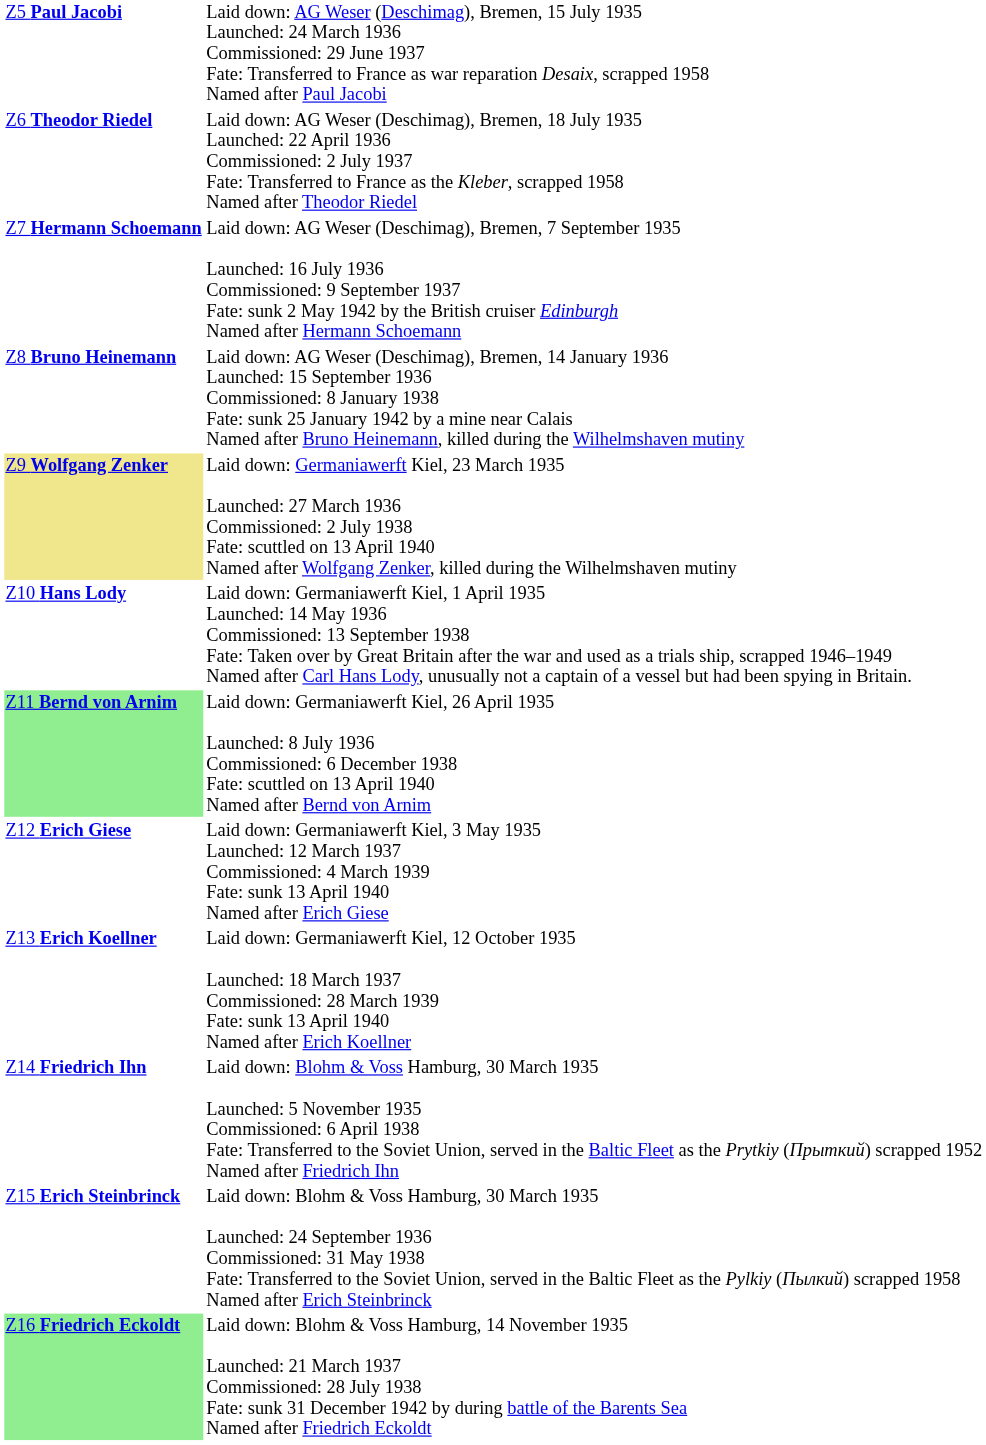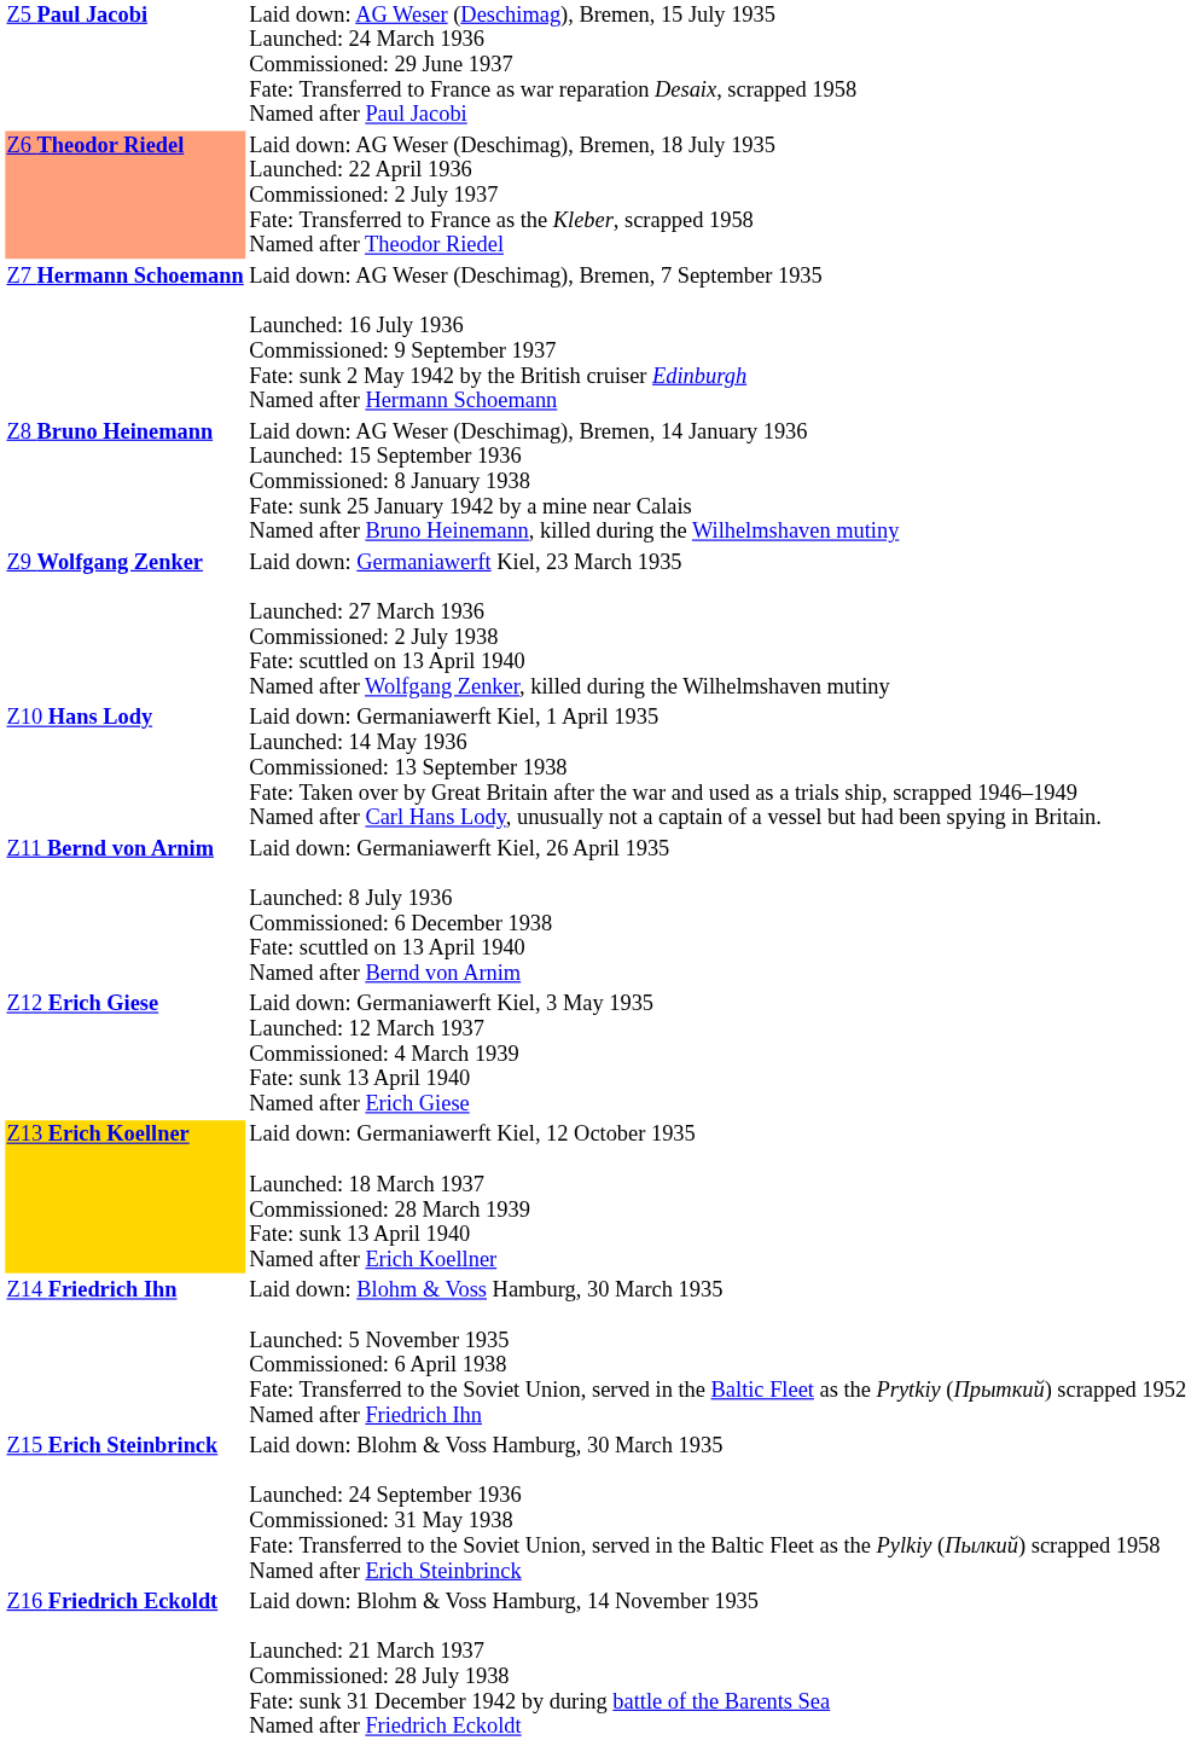Z6 Theodor Riedel | column 1: no background -> lightsalmon background
Z9 Wolfgang Zenker | column 1: khaki background -> no background
Z11 Bernd von Arnim | column 1: lightgreen background -> no background
Z13 Erich Koellner | column 1: no background -> gold background
Z16 Friedrich Eckoldt | column 1: lightgreen background -> no background
